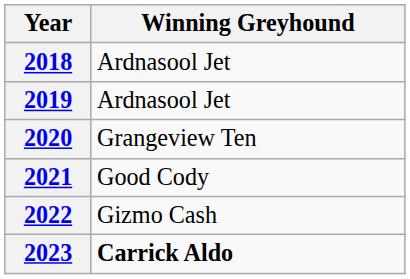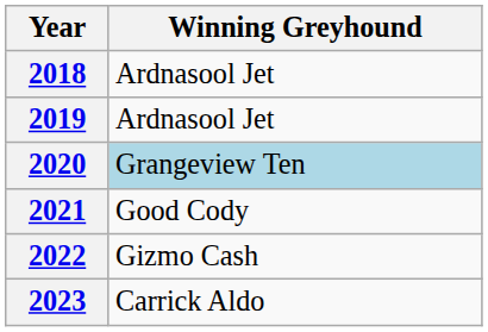2020 | Winning Greyhound: no background -> lightblue background
2023 | Winning Greyhound: bold -> normal
